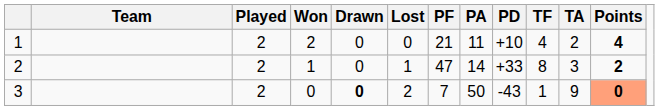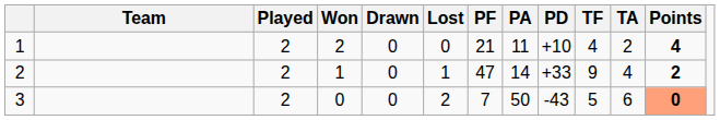row 3 | TF: 8 -> 9
row 3 | TA: 3 -> 4
row 4 | Drawn: bold -> normal
row 4 | TF: 1 -> 5
row 4 | TA: 9 -> 6
